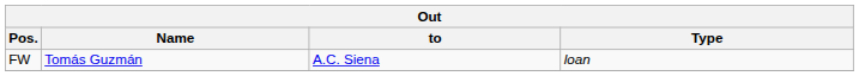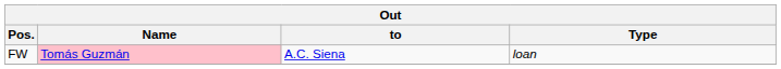FW | Name: no background -> pink background
